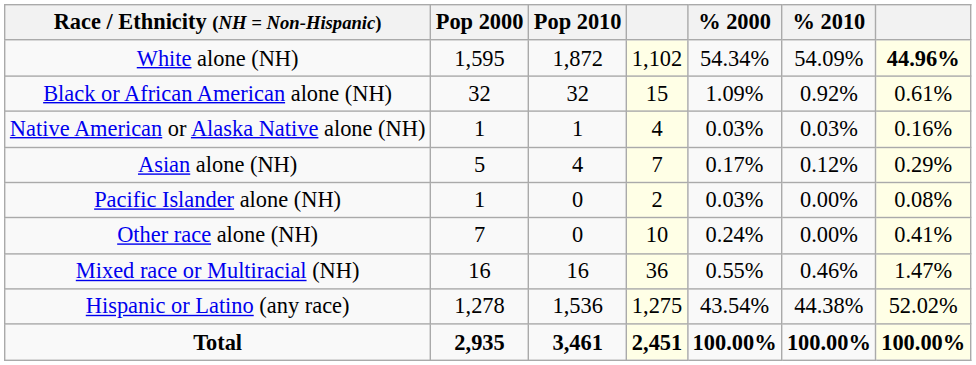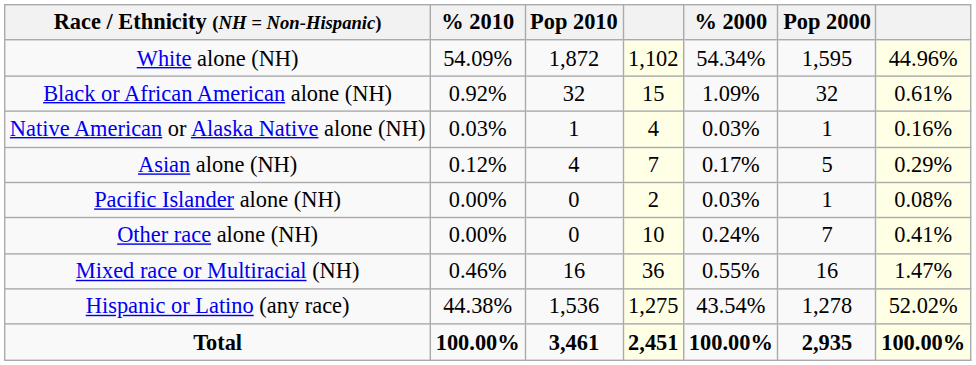columns swapped: Pop 2000 <-> % 2010
White alone (NH) | column 7: bold -> normal
